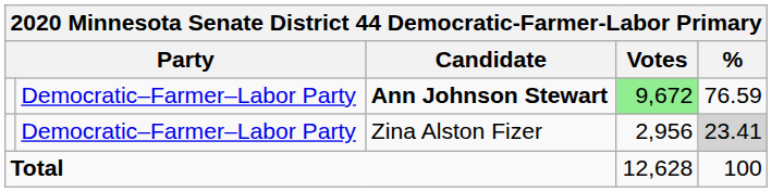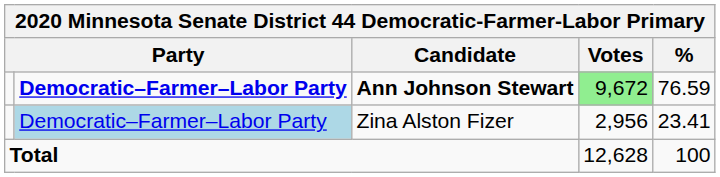Ann Johnson Stewart | column 2: normal -> bold
Zina Alston Fizer | column 2: no background -> lightblue background
Zina Alston Fizer | %: lightgrey background -> no background
